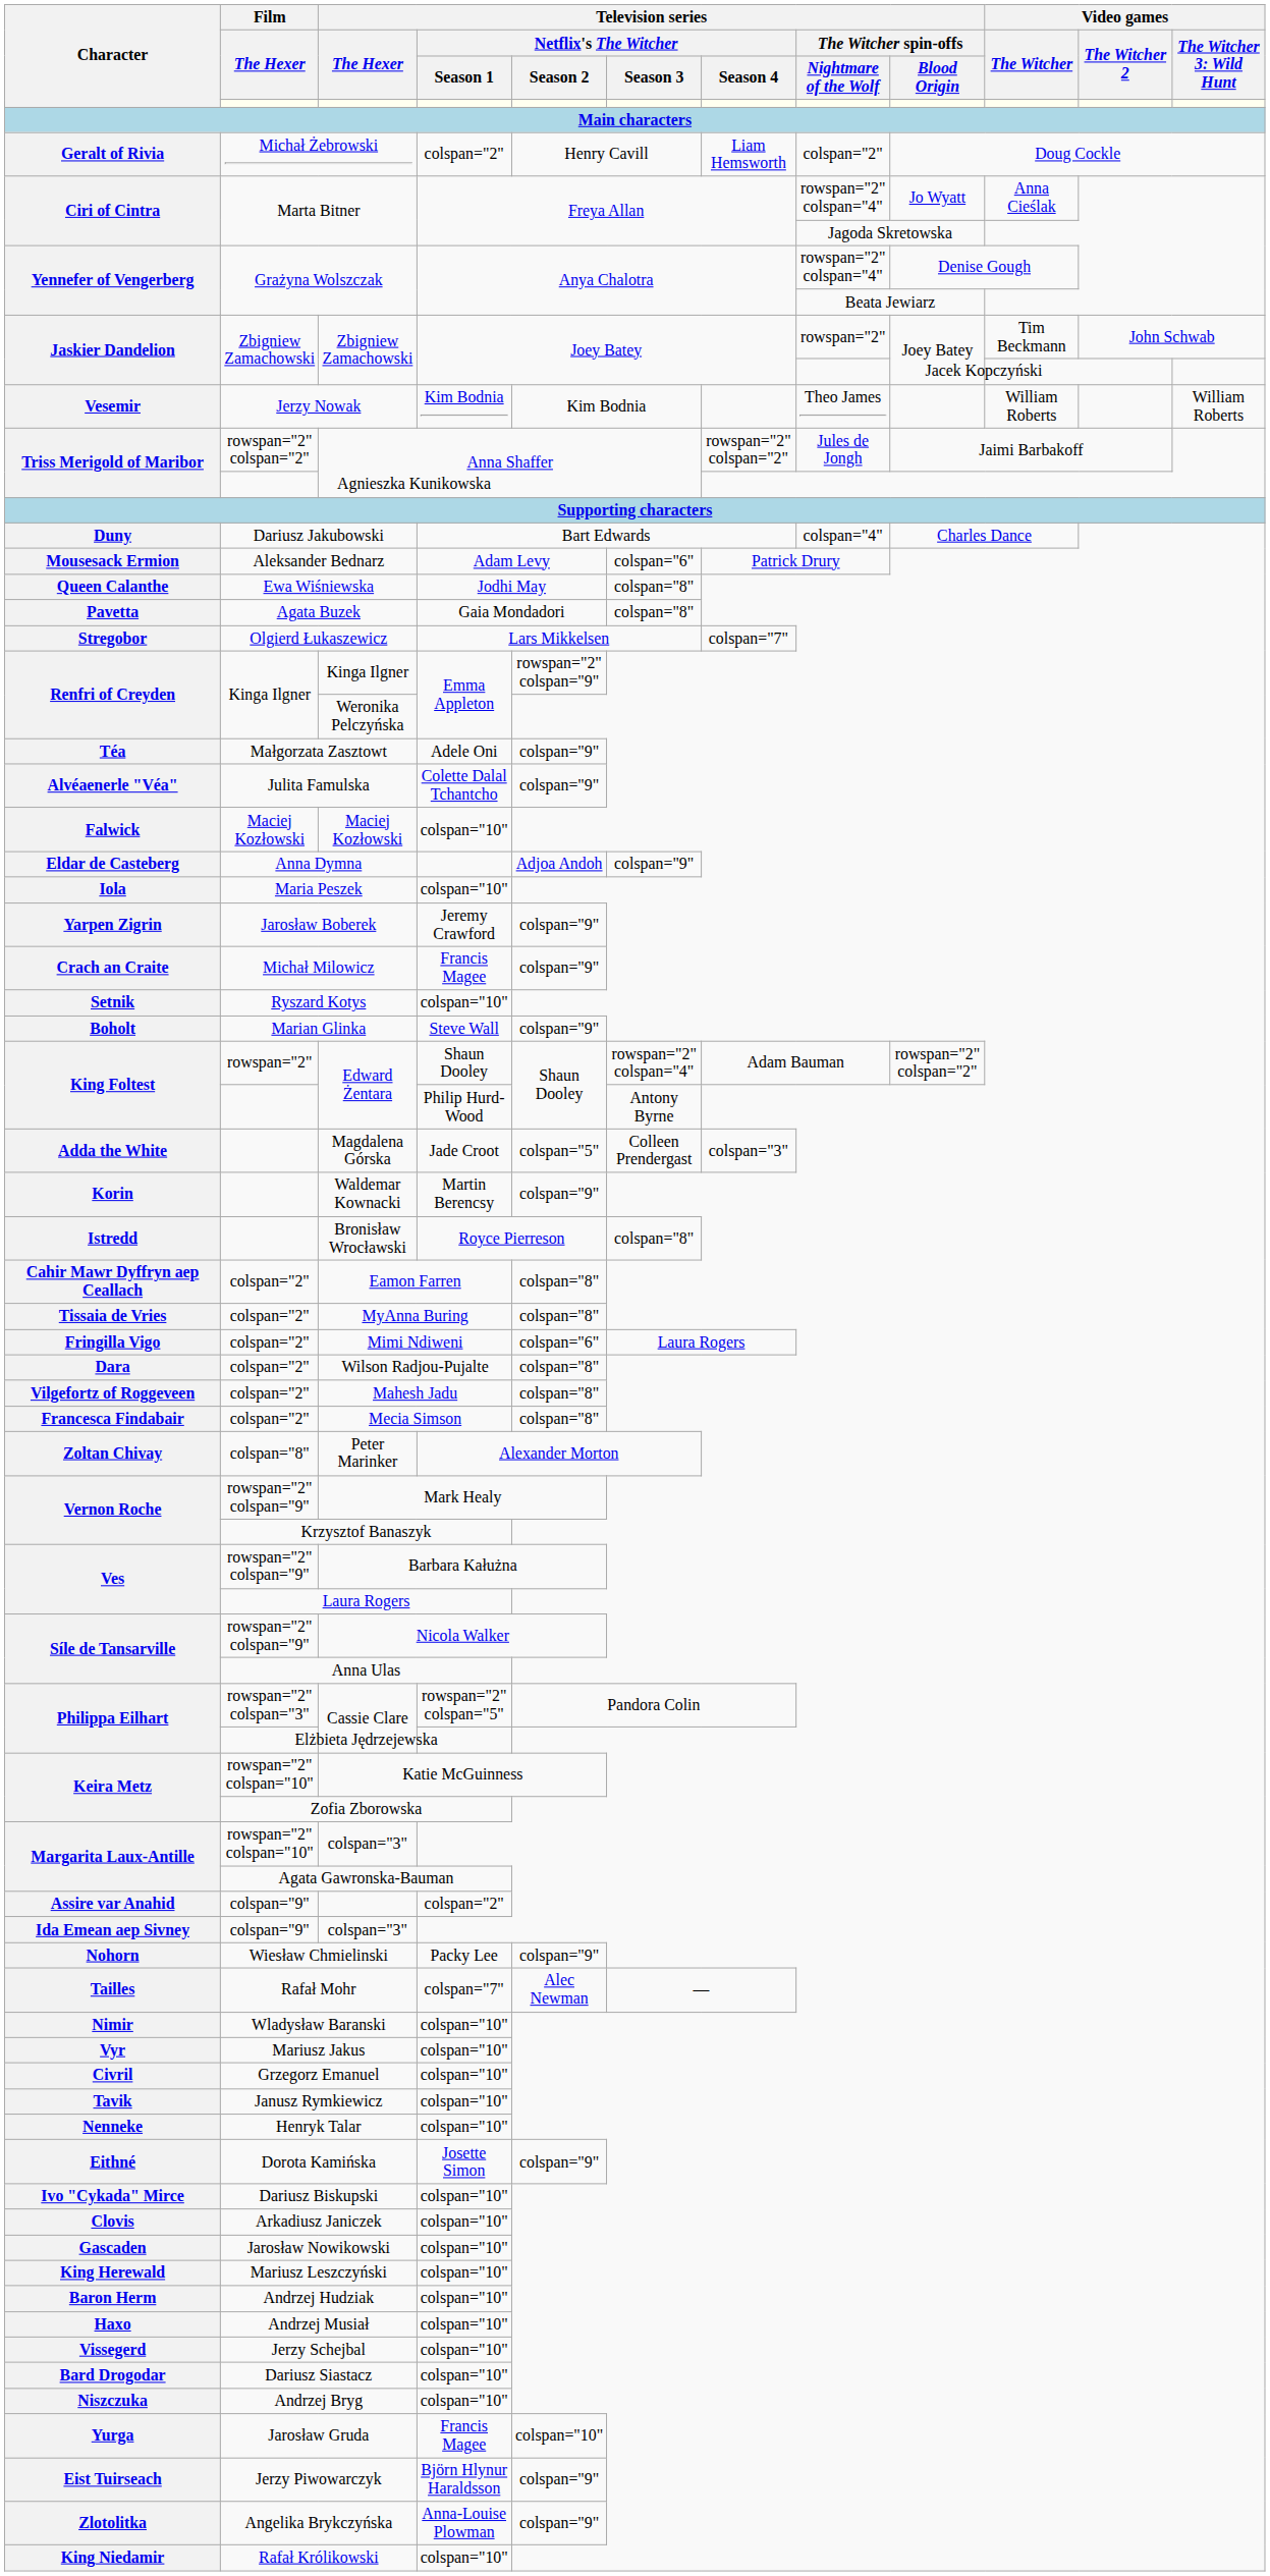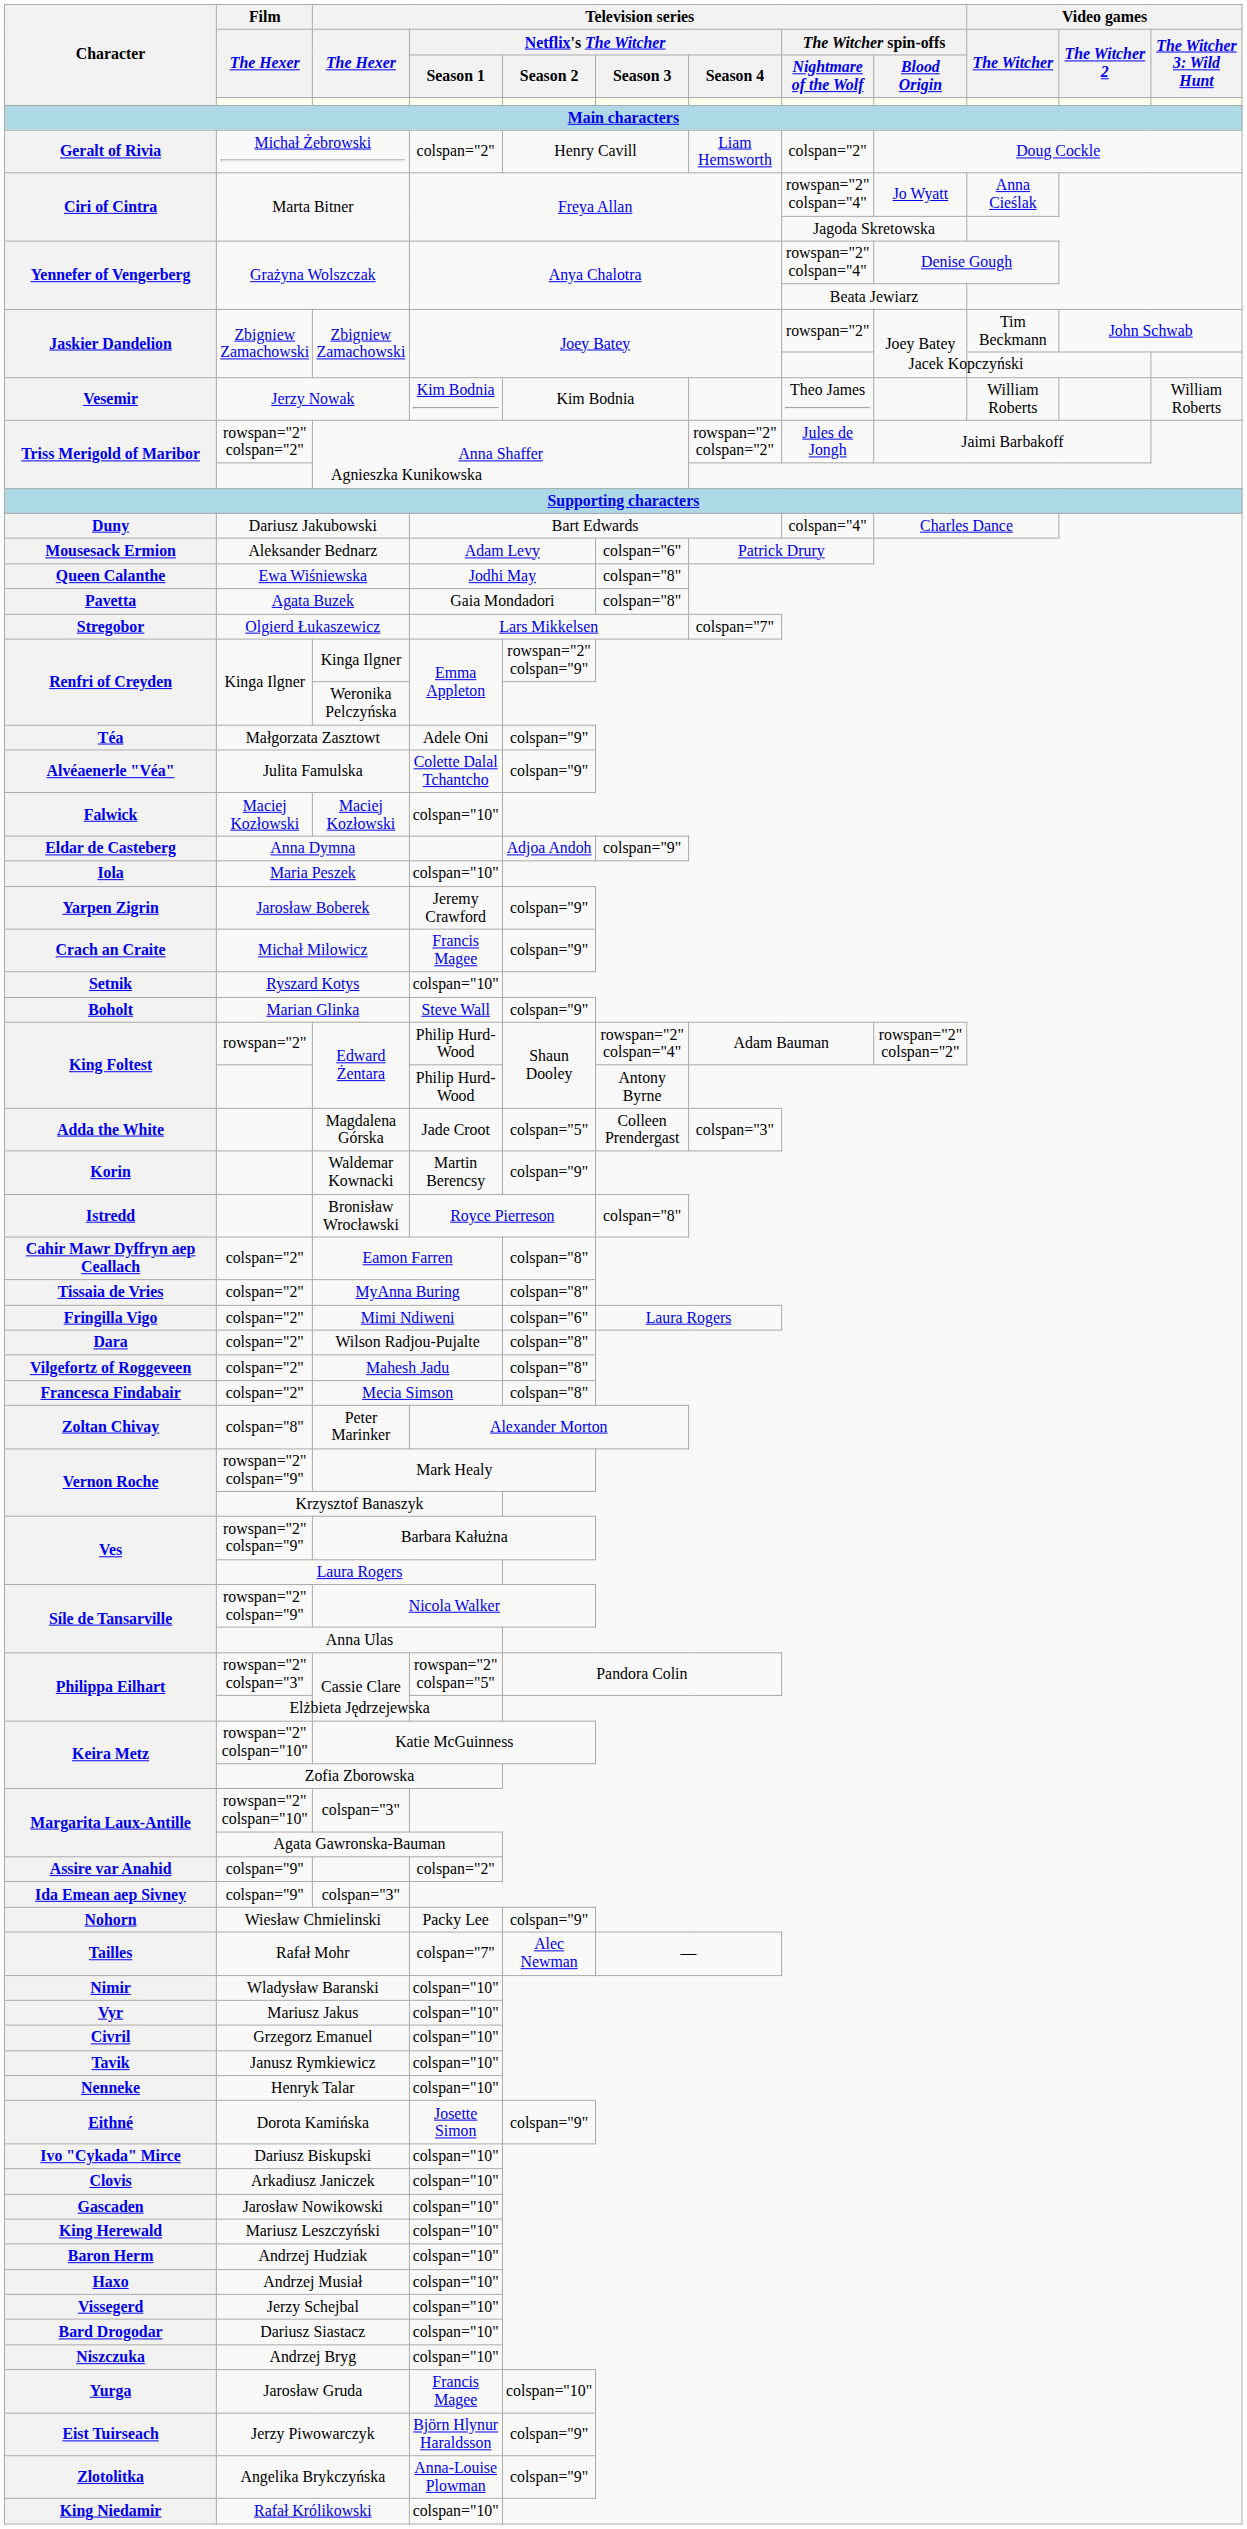rowspan="2" / Edward Żentara | column 4: Shaun Dooley -> Philip Hurd-Wood
